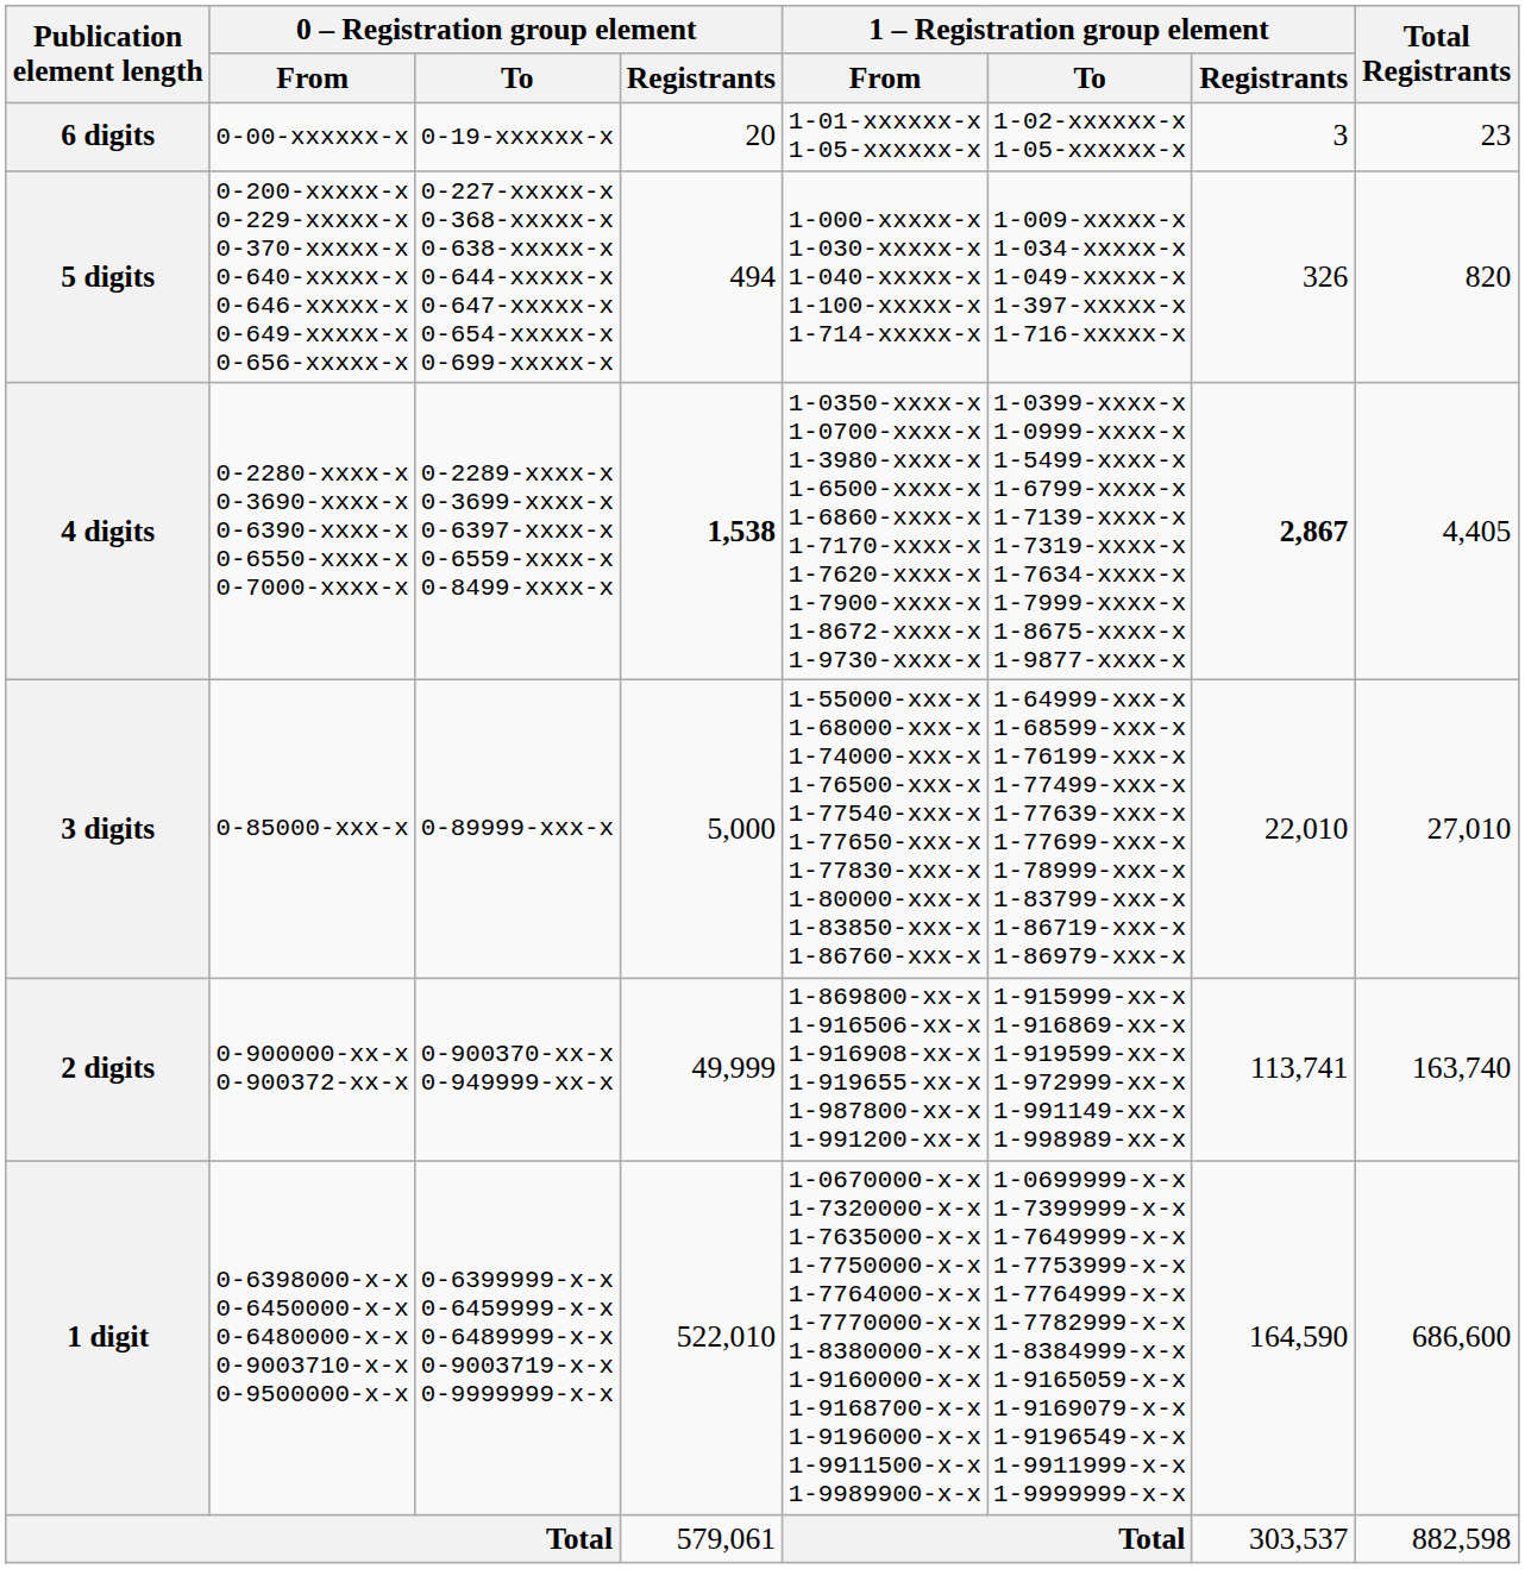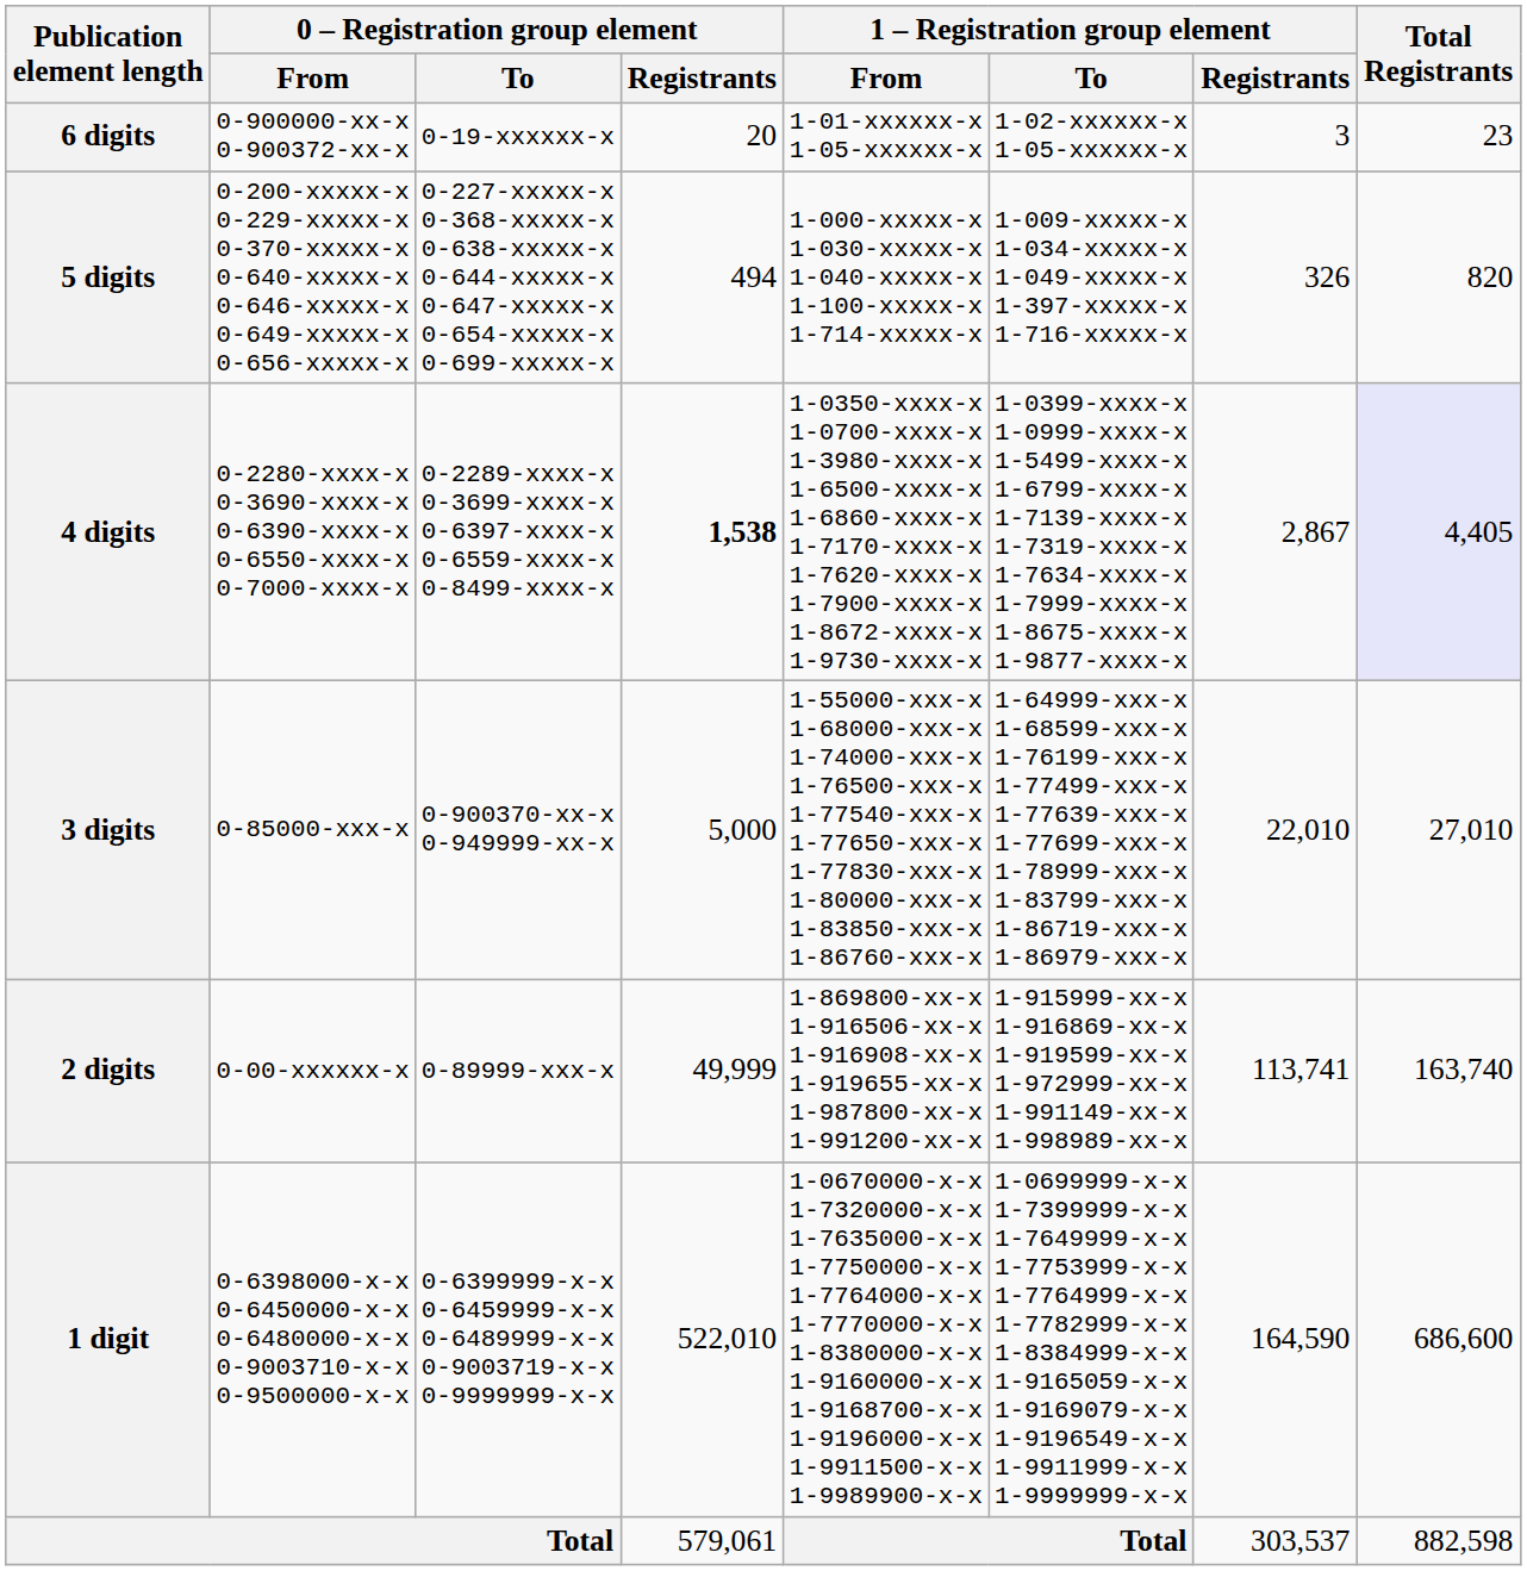6 digits | 0 – Registration group element / From: 0-00-xxxxxx-x -> 0-900000-xx-x 0-900372-xx-x
4 digits | 1 – Registration group element / Registrants: bold -> normal
4 digits | Total Registrants: no background -> lavender background
3 digits | 0 – Registration group element / To: 0-89999-xxx-x -> 0-900370-xx-x 0-949999-xx-x
2 digits | 0 – Registration group element / From: 0-900000-xx-x 0-900372-xx-x -> 0-00-xxxxxx-x
2 digits | 0 – Registration group element / To: 0-900370-xx-x 0-949999-xx-x -> 0-89999-xxx-x
